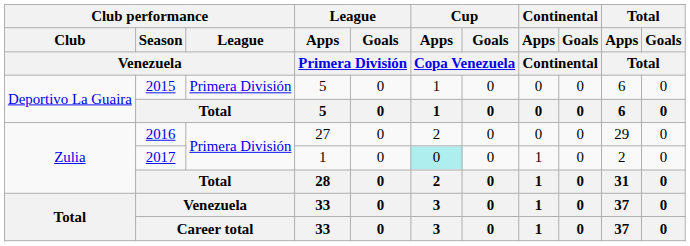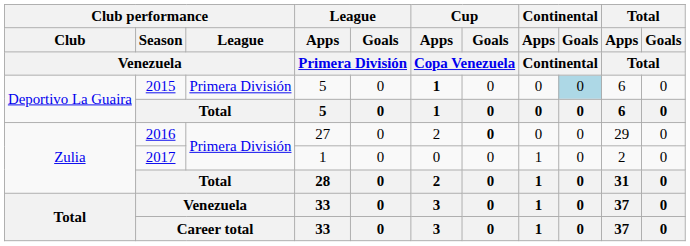2015 | Cup / Apps / Copa Venezuela: normal -> bold
2015 | Continental / Goals / Continental: no background -> lightblue background
2016 | Cup / Goals / Copa Venezuela: normal -> bold
2017 | Cup / Apps / Copa Venezuela: paleturquoise background -> no background
